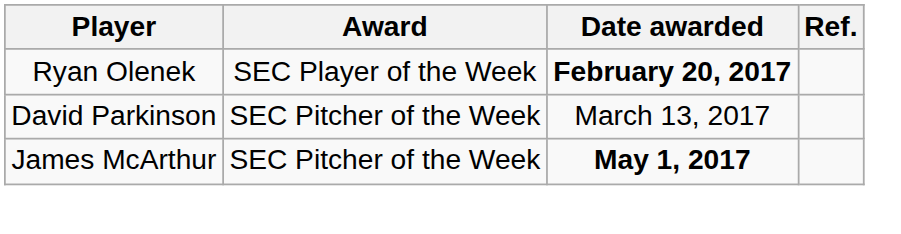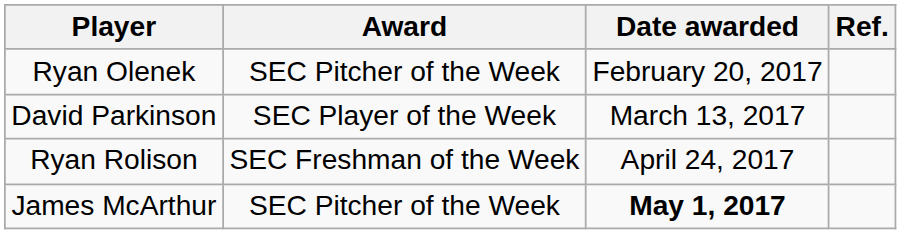Ryan Olenek | Award: SEC Player of the Week -> SEC Pitcher of the Week
Ryan Olenek | Date awarded: bold -> normal
David Parkinson | Award: SEC Pitcher of the Week -> SEC Player of the Week
+ row: Ryan Rolison | SEC Freshman of the Week | April 24, 2017
